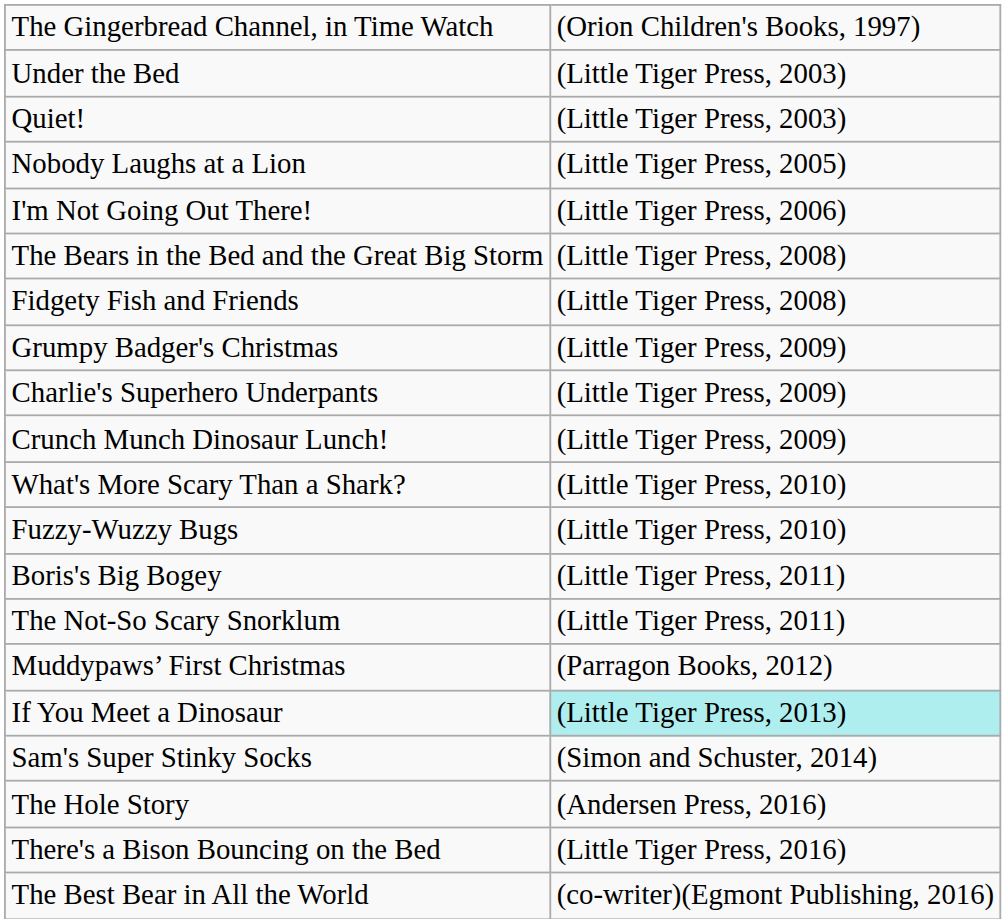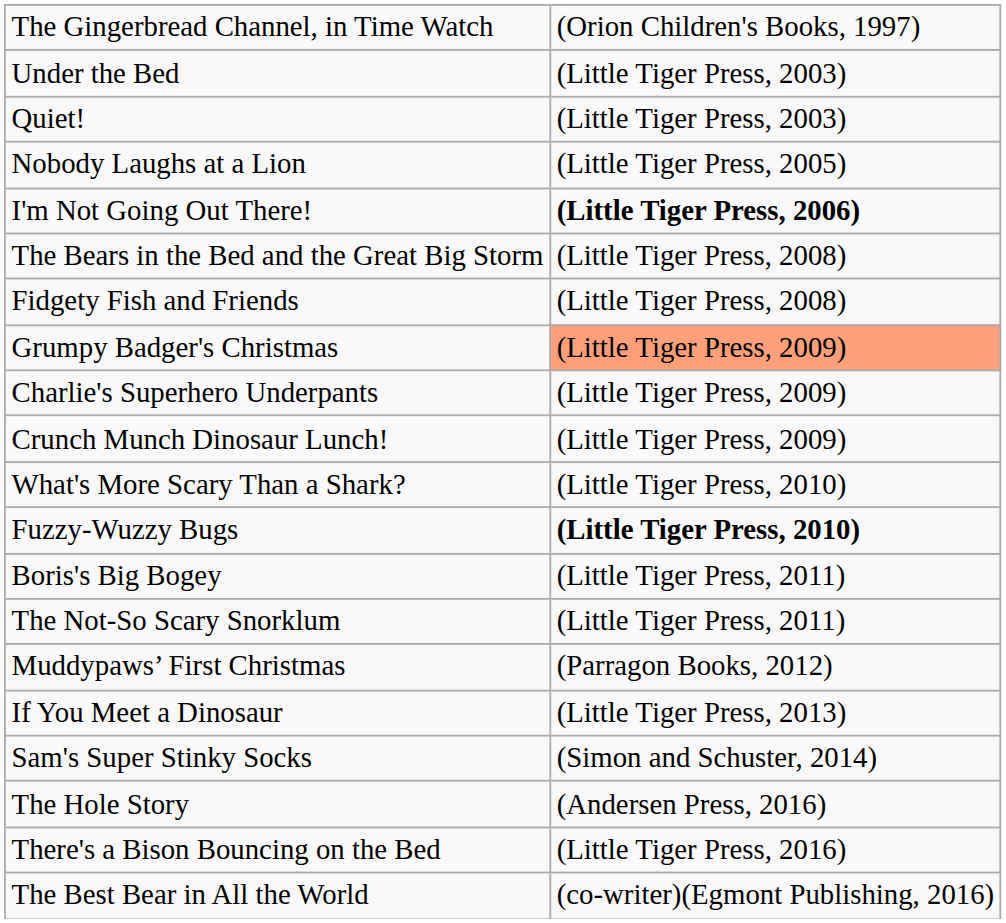I'm Not Going Out There! | column 2: normal -> bold
Grumpy Badger's Christmas | column 2: no background -> lightsalmon background
Fuzzy-Wuzzy Bugs | column 2: normal -> bold
If You Meet a Dinosaur | column 2: paleturquoise background -> no background
